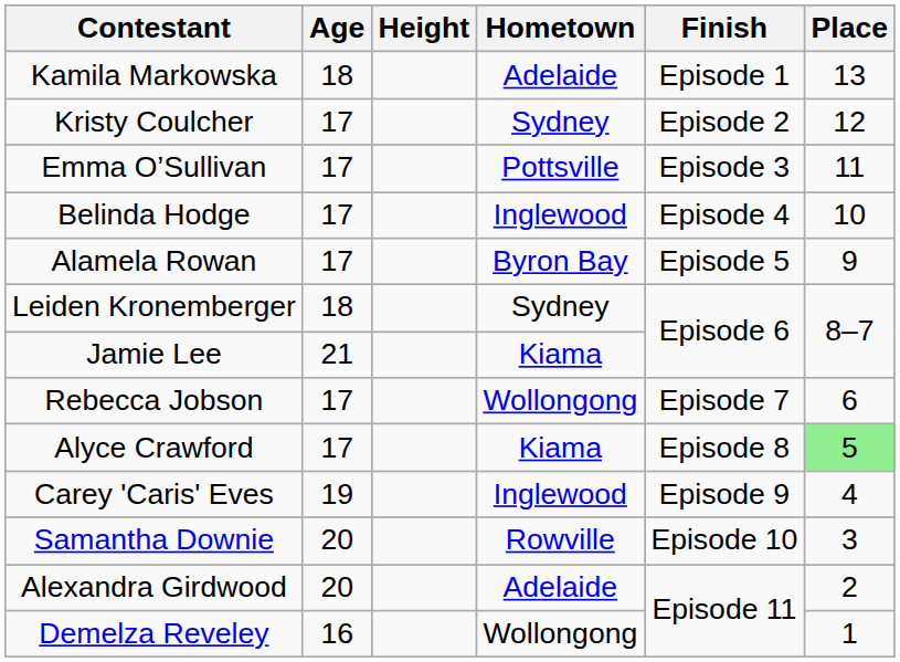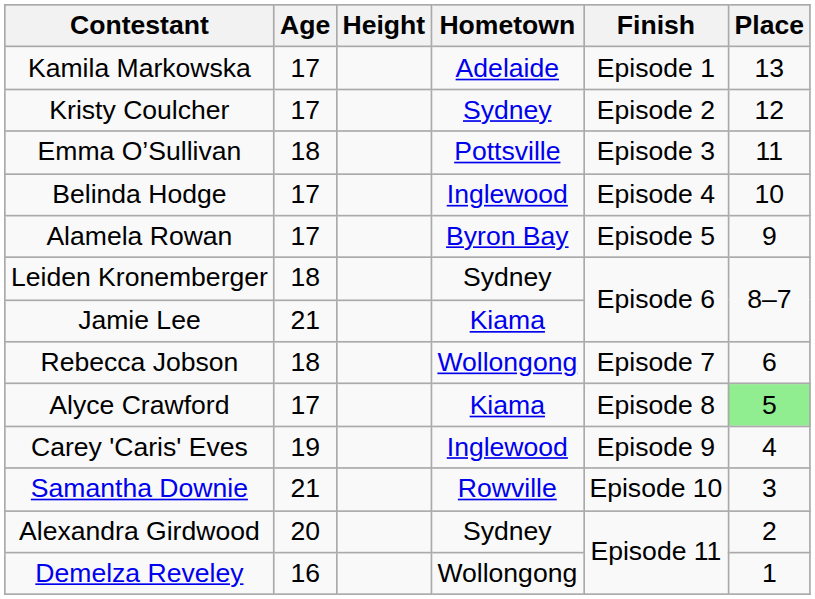Kamila Markowska | Age: 18 -> 17
Emma O’Sullivan | Age: 17 -> 18
Rebecca Jobson | Age: 17 -> 18
Samantha Downie | Age: 20 -> 21
Alexandra Girdwood | Hometown: Adelaide -> Sydney
